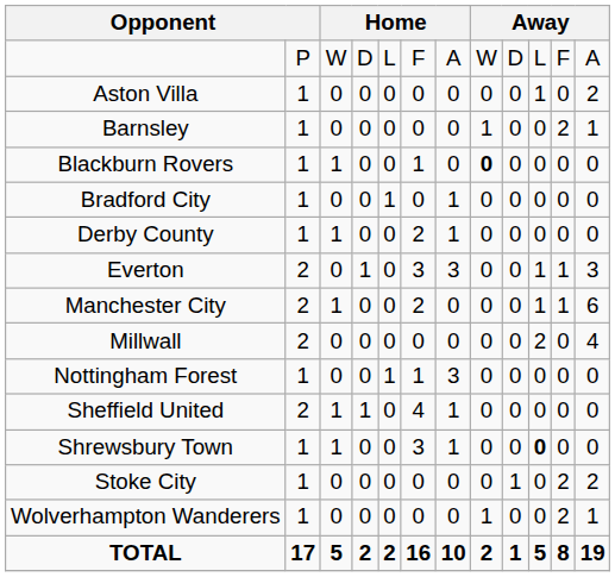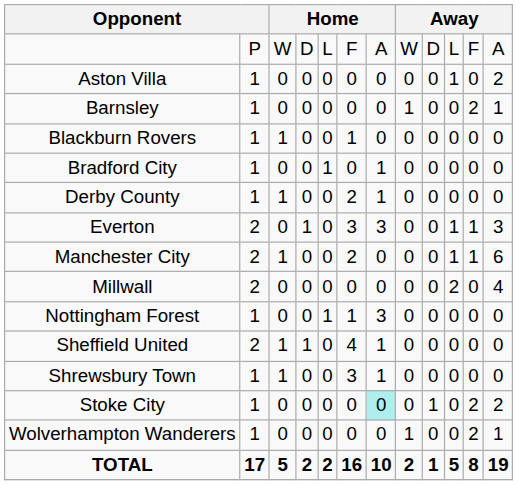Blackburn Rovers | column 8: bold -> normal
Shrewsbury Town | column 10: bold -> normal
Stoke City | column 7: no background -> paleturquoise background
